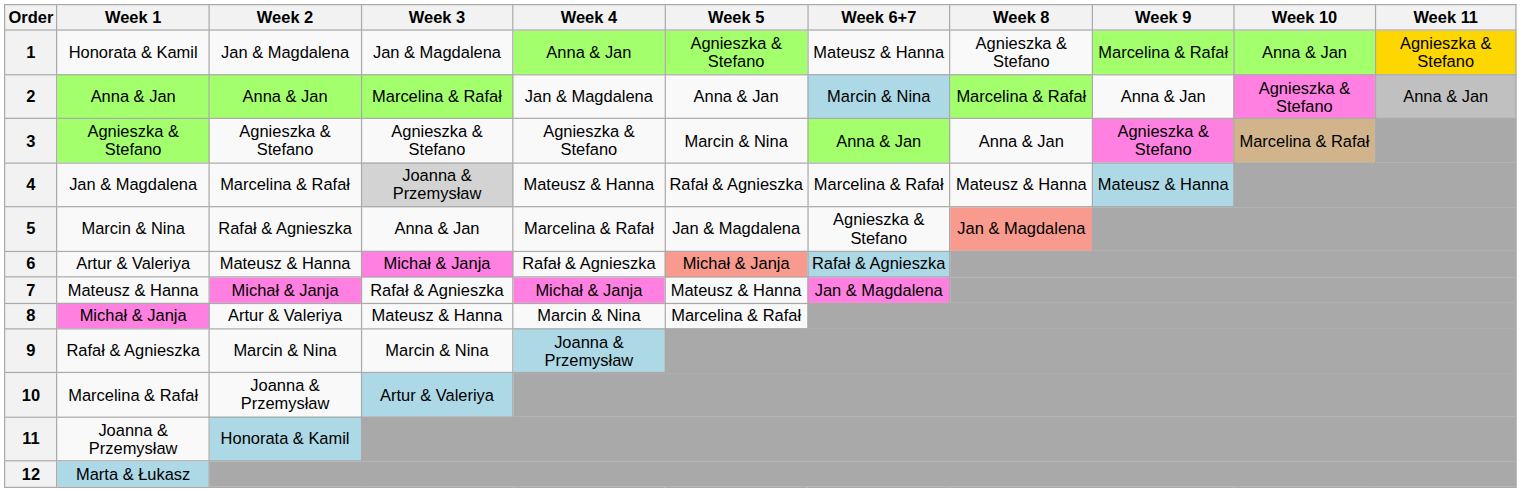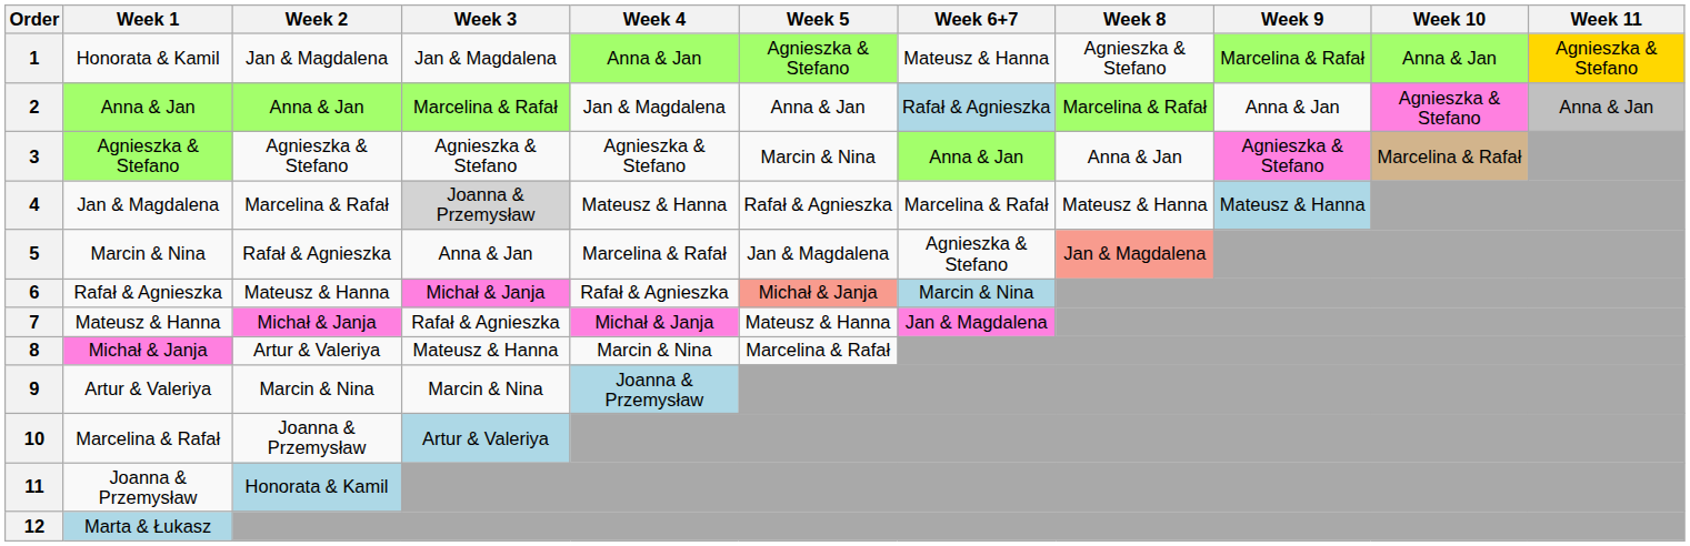2 | Week 6+7: Marcin & Nina -> Rafał & Agnieszka
6 | Week 1: Artur & Valeriya -> Rafał & Agnieszka
6 | Week 6+7: Rafał & Agnieszka -> Marcin & Nina
9 | Week 1: Rafał & Agnieszka -> Artur & Valeriya
